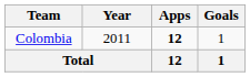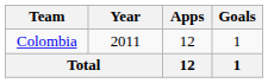Colombia | Apps: bold -> normal
